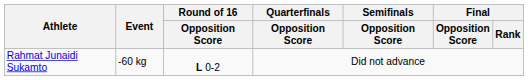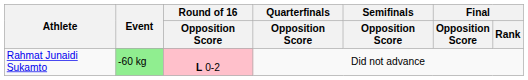Rahmat Junaidi Sukamto | Event: no background -> lightgreen background
Rahmat Junaidi Sukamto | Round of 16 / Opposition Score: no background -> pink background
